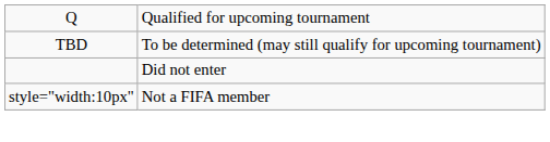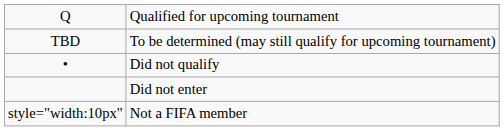+ row: • | Did not qualify
